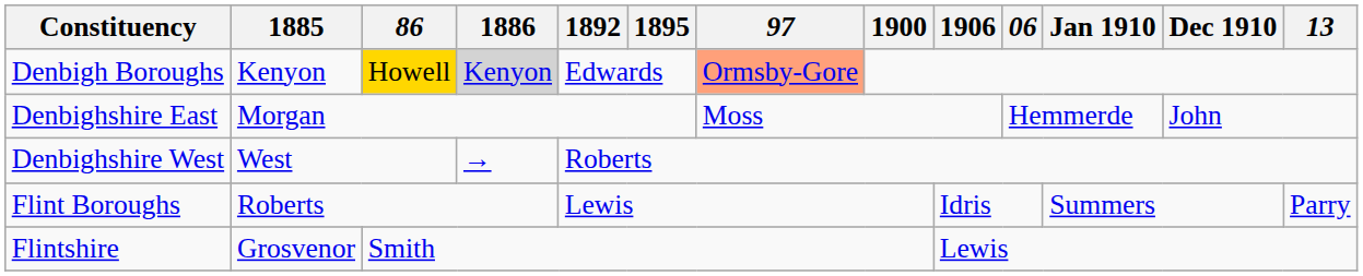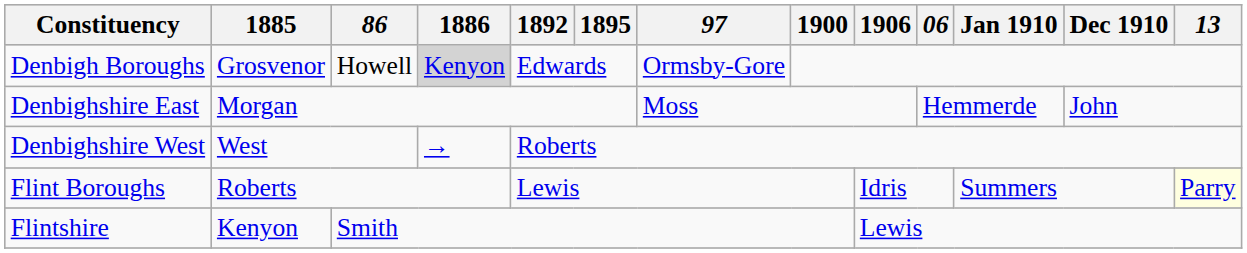Denbigh Boroughs | 1885: Kenyon -> Grosvenor
Denbigh Boroughs | 86: gold background -> no background
Denbigh Boroughs | 97: lightsalmon background -> no background
Flint Boroughs | 13: no background -> lightyellow background
Flintshire | 1885: Grosvenor -> Kenyon
